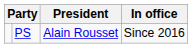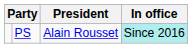PS | In office: no background -> paleturquoise background
